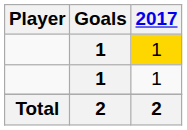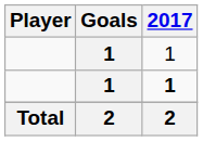row 2 | 2017: gold background -> no background
row 3 | 2017: normal -> bold
